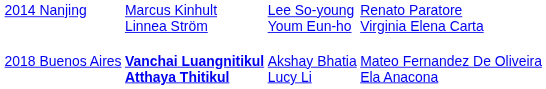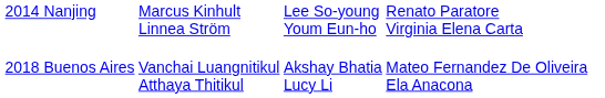2018 Buenos Aires | column 2: bold -> normal
